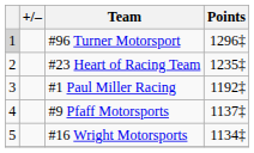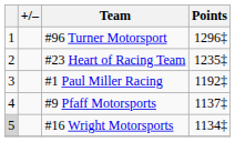#96 Turner Motorsport | column 1: lightgrey background -> no background
#16 Wright Motorsports | column 1: no background -> lightgrey background
